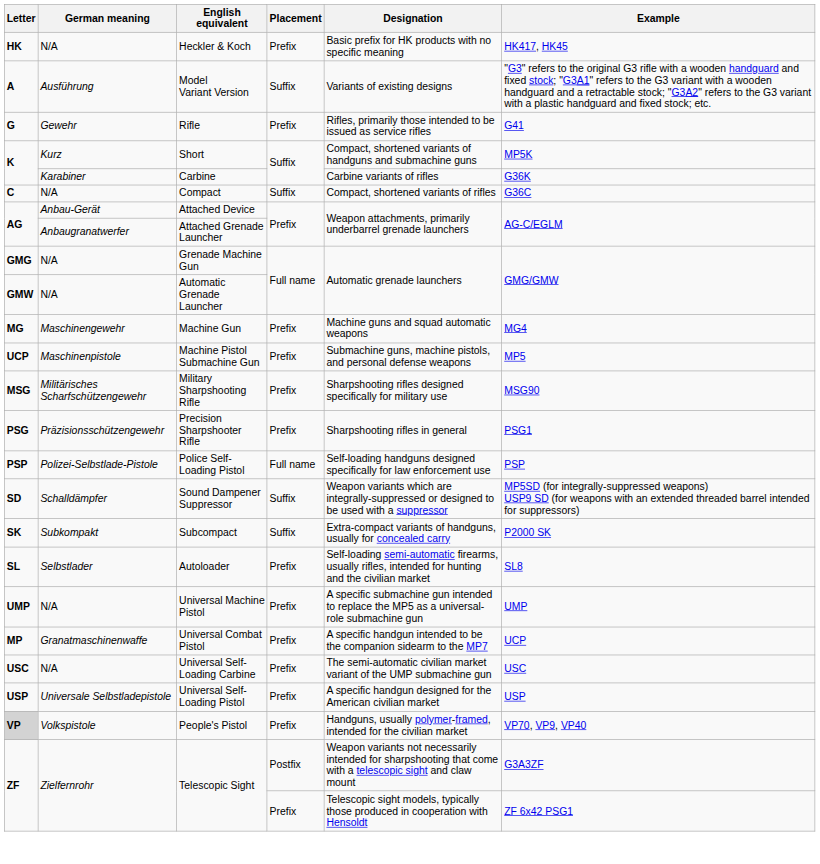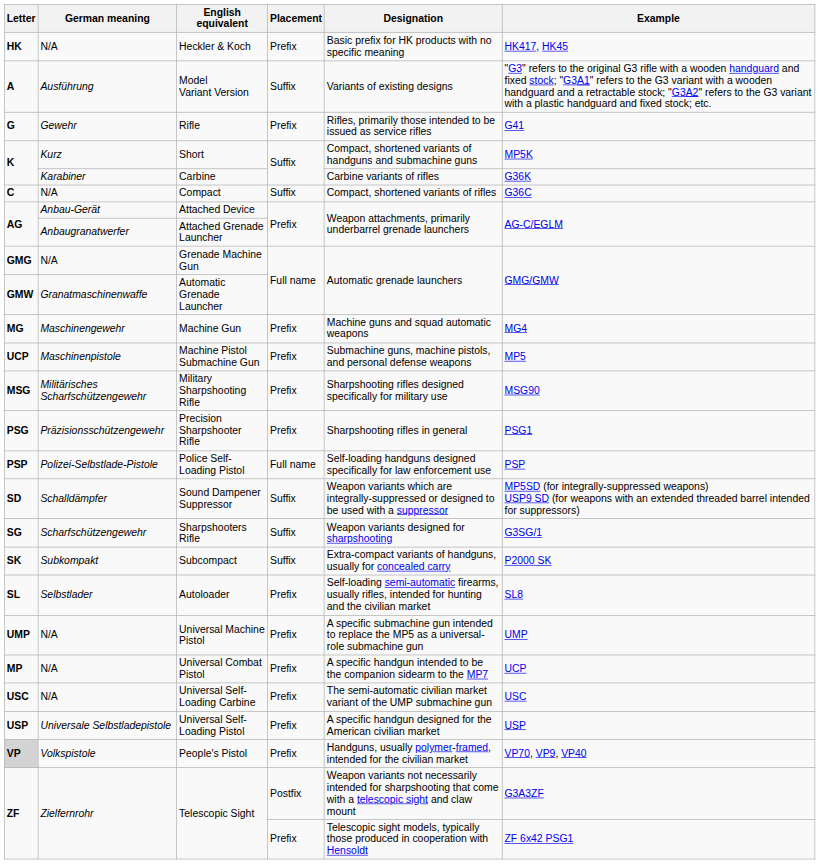Automatic Grenade Launcher | German meaning: N/A -> Granatmaschinenwaffe
+ row: SG | Scharfschützengewehr | Sharpshooters Rifle | Suffix | Weapon variants designed for sharpshooting | G3SG/1
Universal Combat Pistol | German meaning: Granatmaschinenwaffe -> N/A
